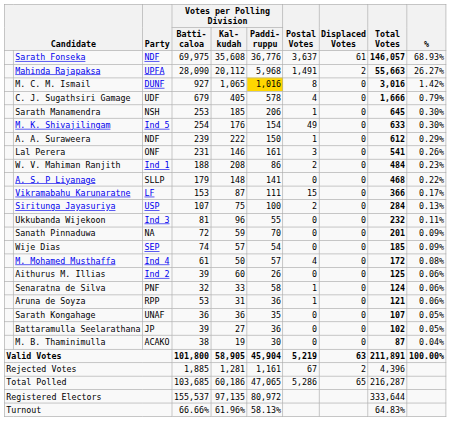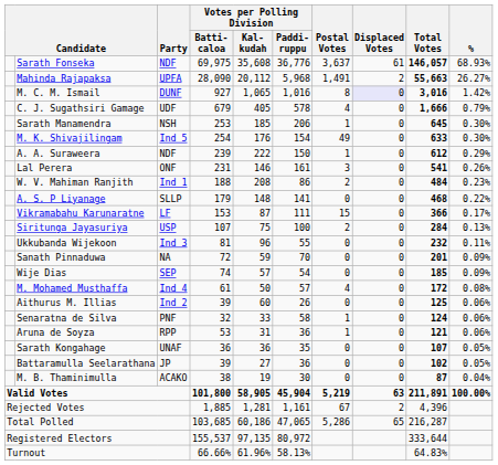M. C. M. Ismail | Votes per Polling Division / Paddi- ruppu: gold background -> no background
M. C. M. Ismail | Displaced Votes: no background -> lavender background
